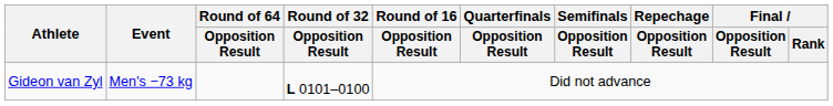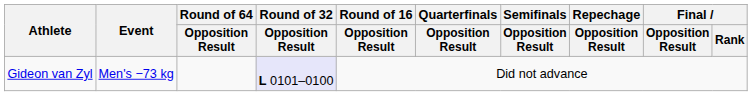Gideon van Zyl | Round of 32 / Opposition Result: no background -> lavender background
